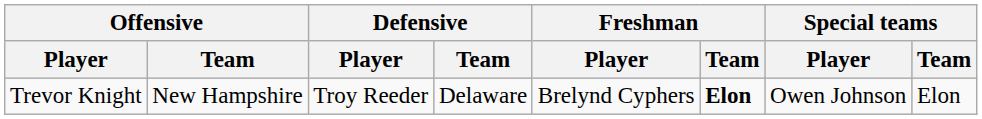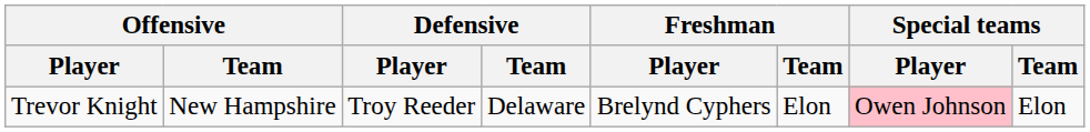Trevor Knight | Freshman / Team: bold -> normal
Trevor Knight | Special teams / Player: no background -> pink background
